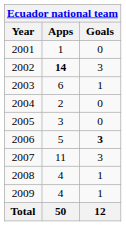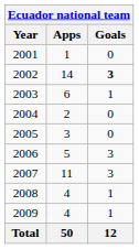2002 | Apps: bold -> normal
2002 | Goals: normal -> bold
2006 | Goals: bold -> normal
